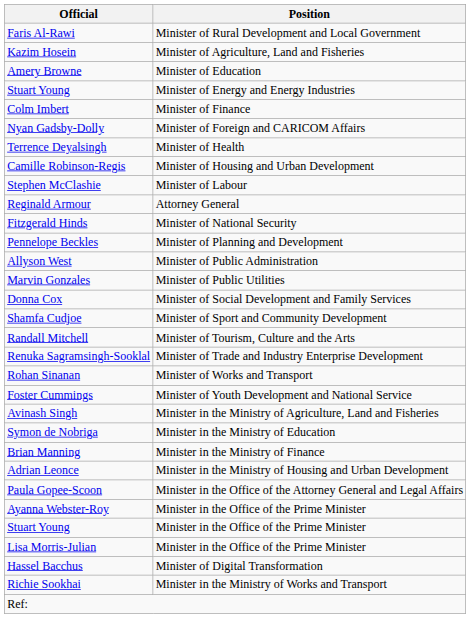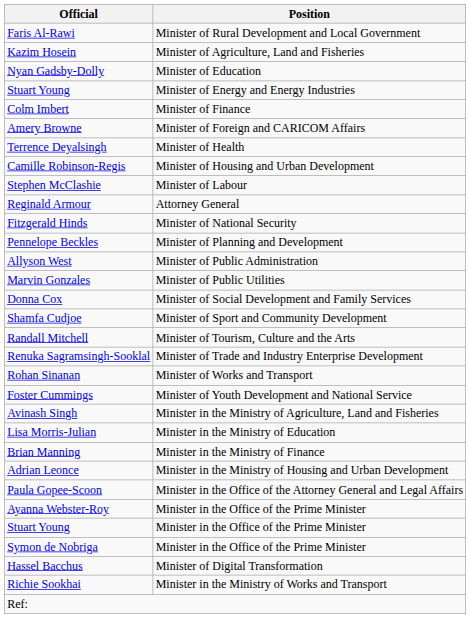row 4 | Official: Amery Browne -> Nyan Gadsby-Dolly
row 7 | Official: Nyan Gadsby-Dolly -> Amery Browne
row 23 | Official: Symon de Nobriga -> Lisa Morris-Julian
row 29 | Official: Lisa Morris-Julian -> Symon de Nobriga
